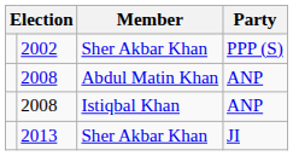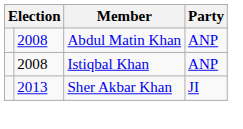- row: 2002 | Sher Akbar Khan | PPP (S)
